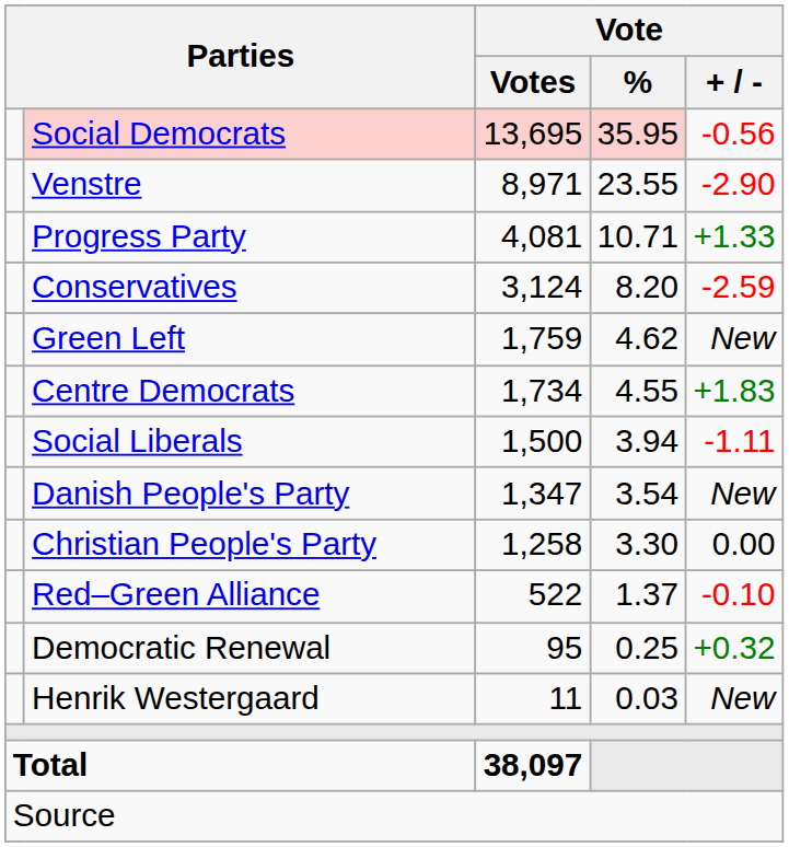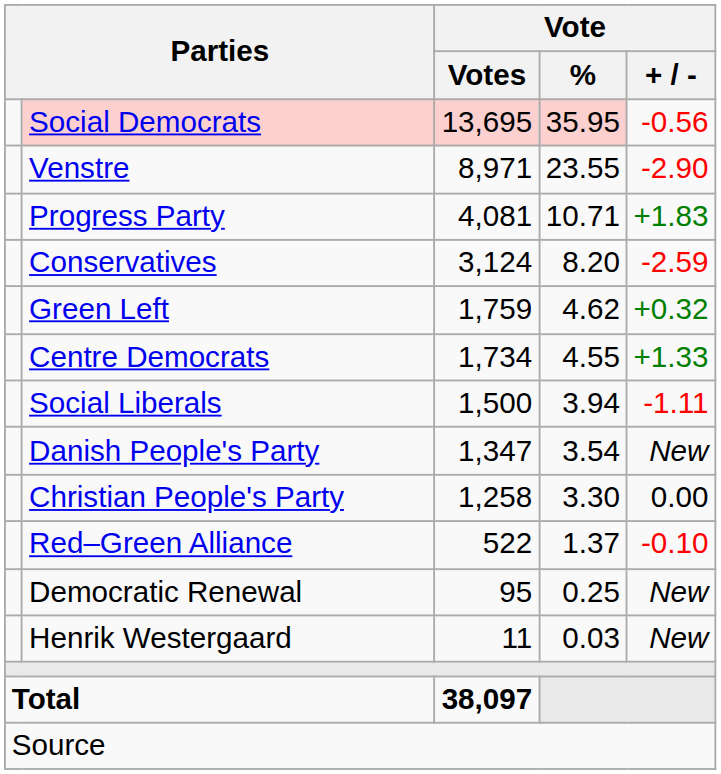Progress Party | Vote / + / -: +1.33 -> +1.83
Green Left | Vote / + / -: New -> +0.32
Centre Democrats | Vote / + / -: +1.83 -> +1.33
Democratic Renewal | Vote / + / -: +0.32 -> New
